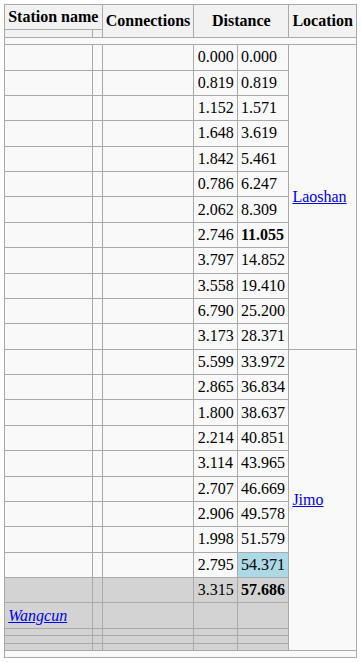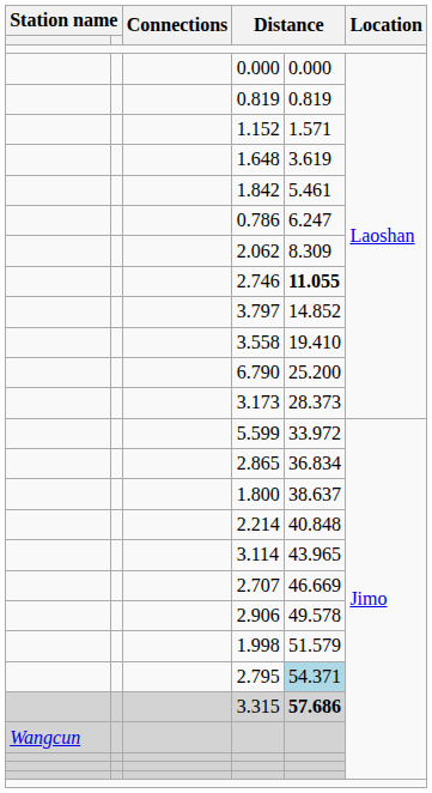3.173 | column 5: 28.371 -> 28.373
2.214 | column 5: 40.851 -> 40.848
